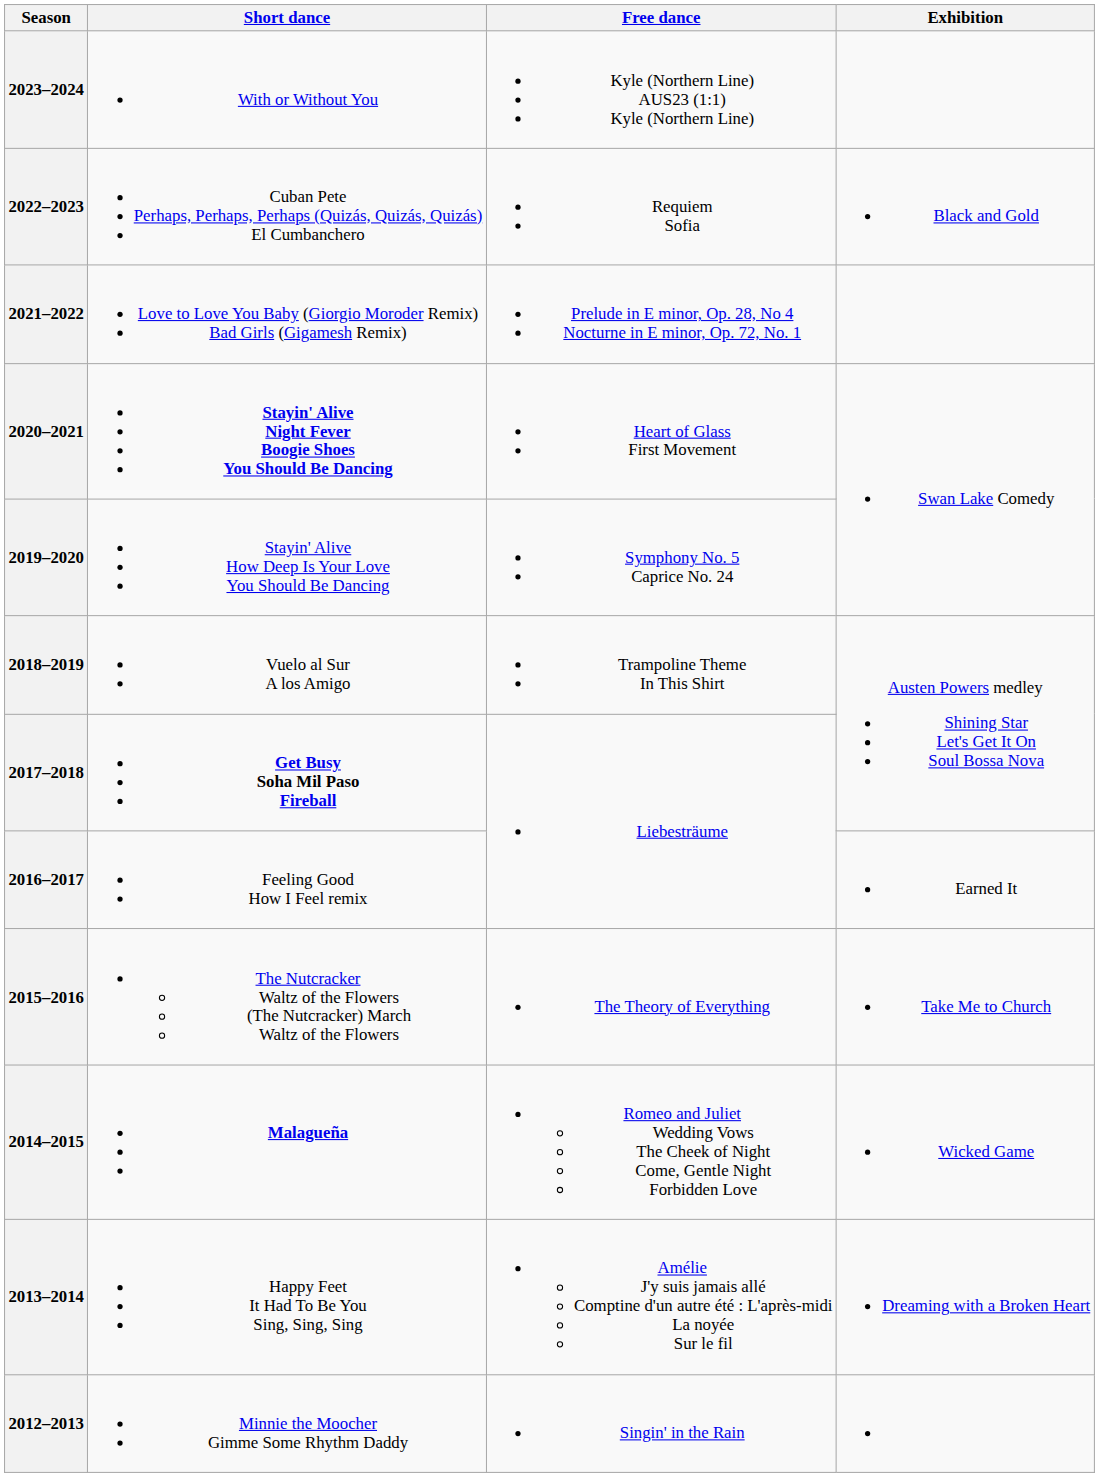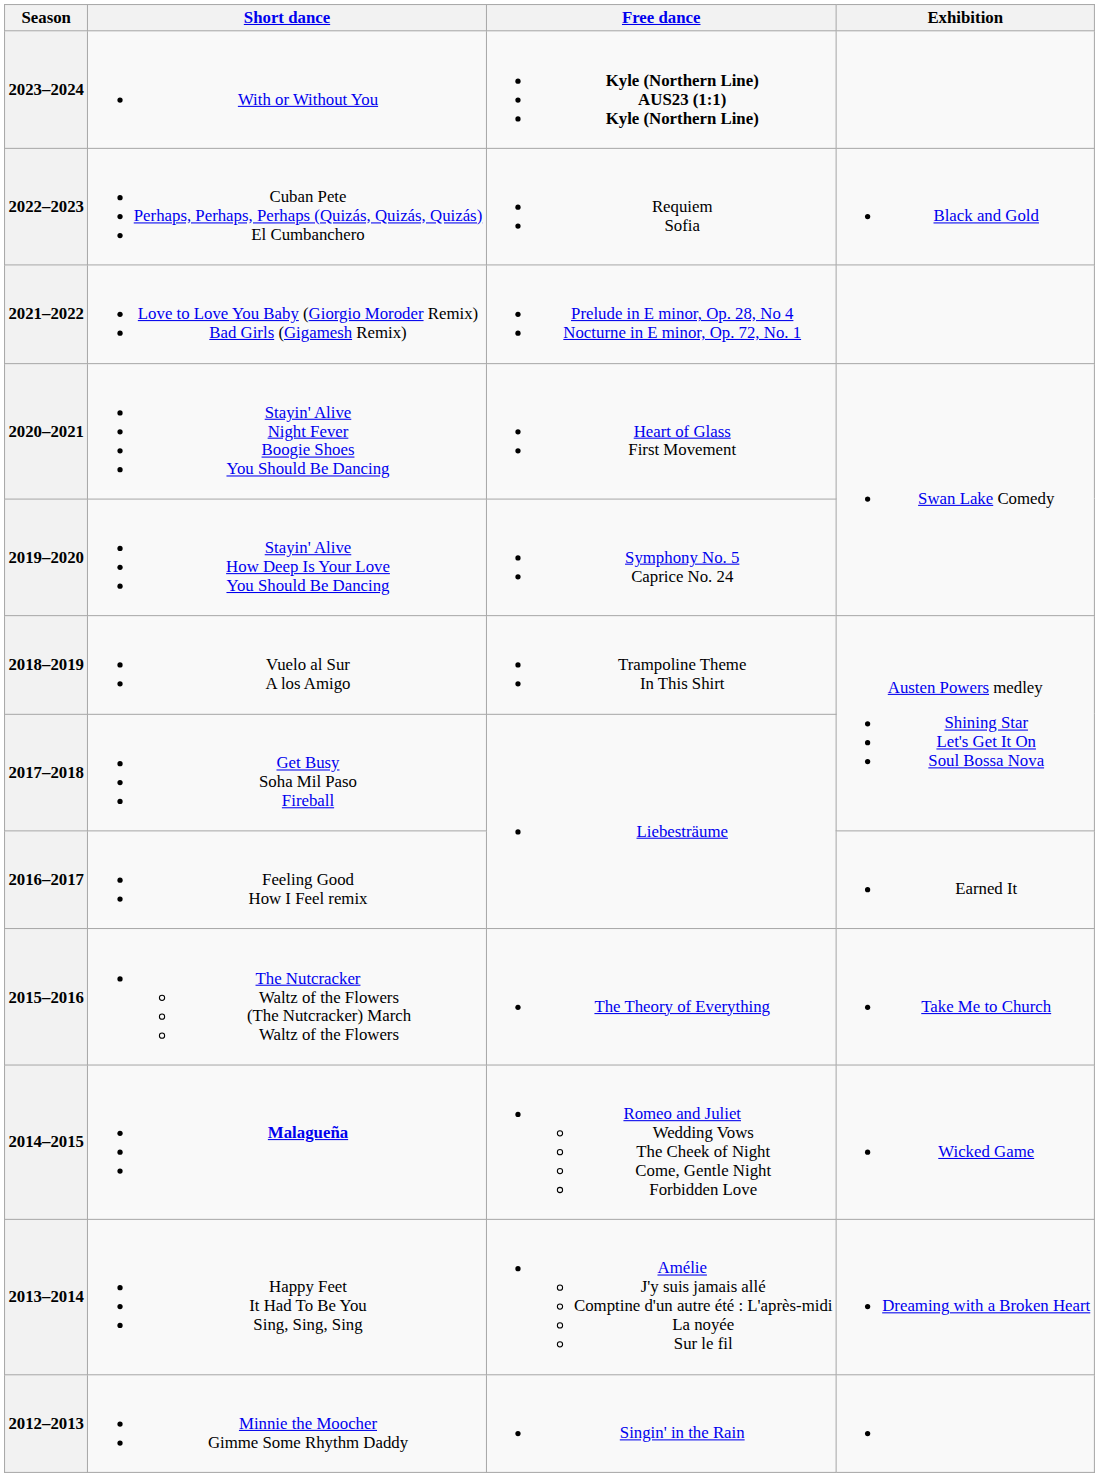2023–2024 | Free dance: normal -> bold
2020–2021 | Short dance: bold -> normal
2017–2018 | Short dance: bold -> normal
